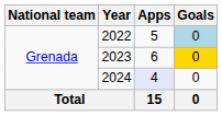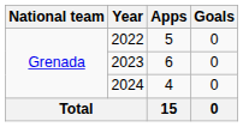2022 | Goals: lightblue background -> no background
2023 | Goals: gold background -> no background
2024 | Apps: lavender background -> no background
